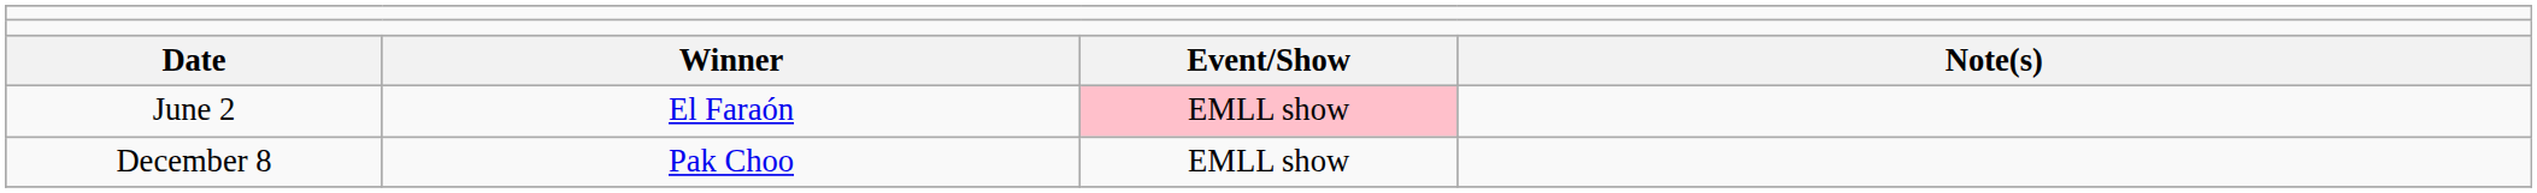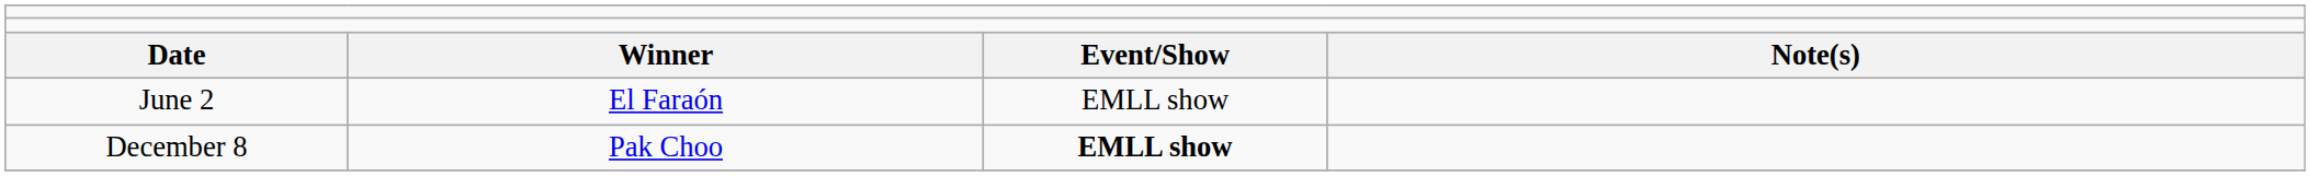June 2 | column 3: pink background -> no background
December 8 | column 3: normal -> bold
